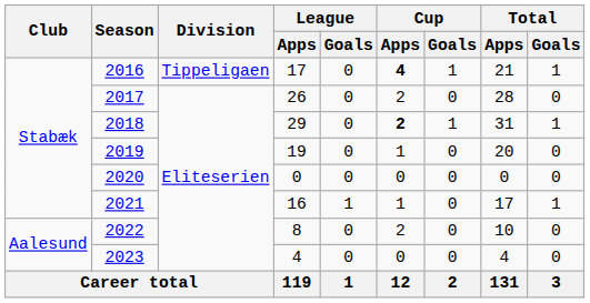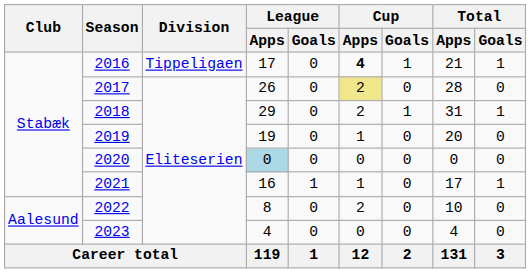2017 | Cup / Apps: no background -> khaki background
2018 | Cup / Apps: bold -> normal
2020 | League / Apps: no background -> lightblue background
